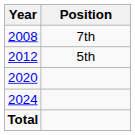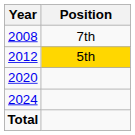2012 | Position: no background -> gold background
